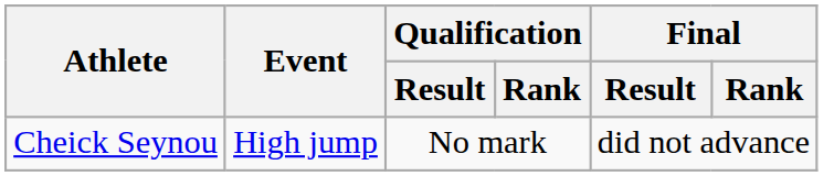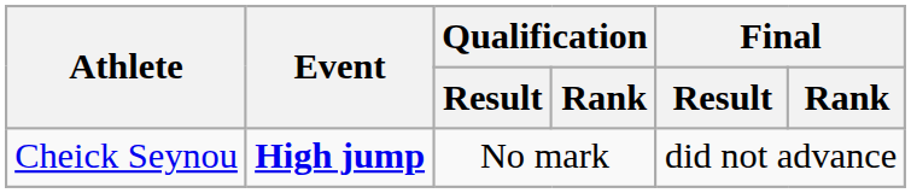Cheick Seynou | Event: normal -> bold
